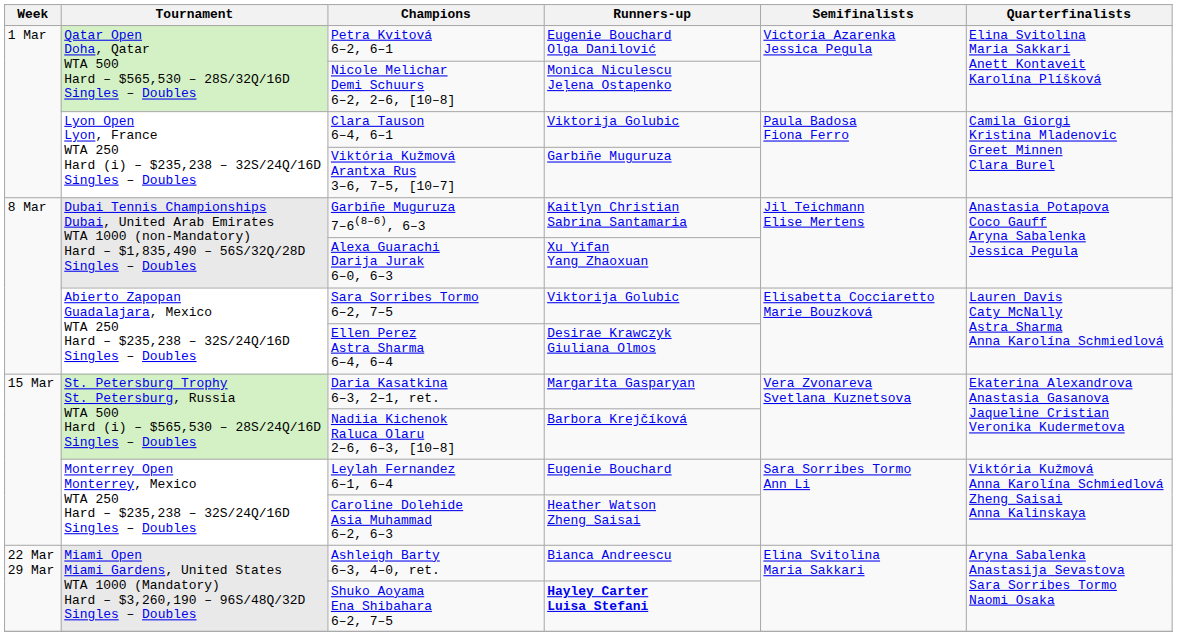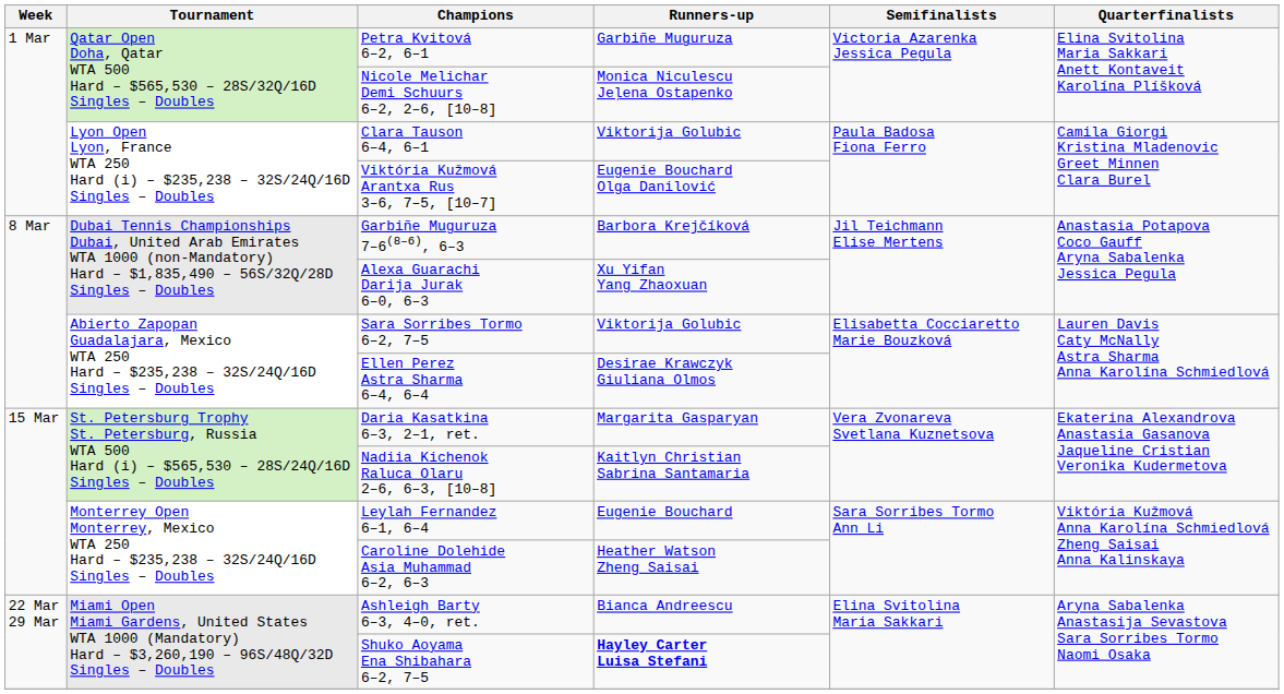Petra Kvitová 6–2, 6–1 | Runners-up: Eugenie Bouchard Olga Danilović -> Garbiñe Muguruza
Viktória Kužmová Arantxa Rus 3–6, 7–5, [10–7] | Runners-up: Garbiñe Muguruza -> Eugenie Bouchard Olga Danilović
Garbiñe Muguruza 7–6(8–6), 6–3 | Runners-up: Kaitlyn Christian Sabrina Santamaria -> Barbora Krejčíková
Nadiia Kichenok Raluca Olaru 2–6, 6–3, [10–8] | Runners-up: Barbora Krejčíková -> Kaitlyn Christian Sabrina Santamaria
